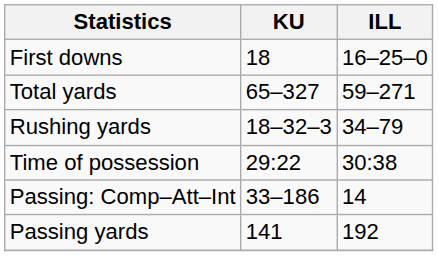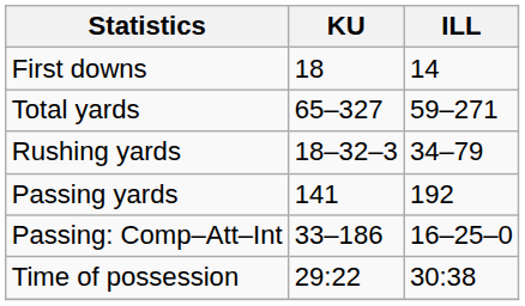First downs | ILL: 16–25–0 -> 14
rows swapped: Passing yards <-> Time of possession
Passing: Comp–Att–Int | ILL: 14 -> 16–25–0
